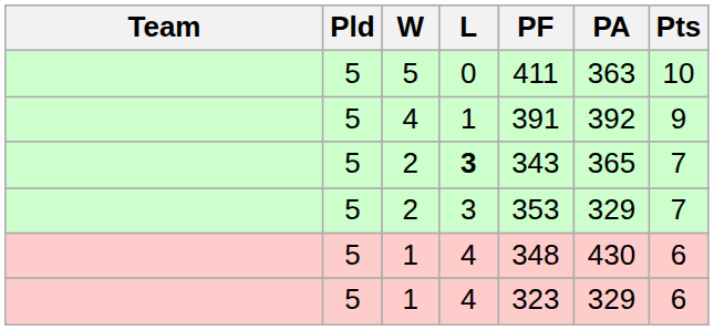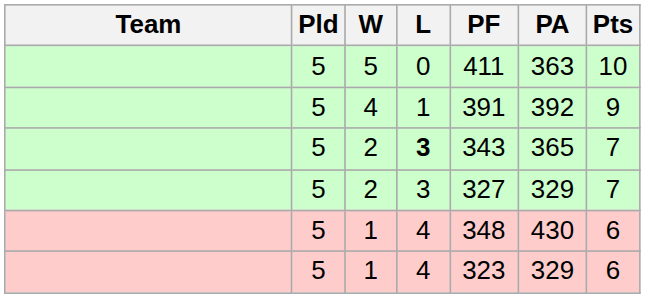row 5 | PF: 353 -> 327
